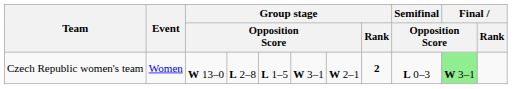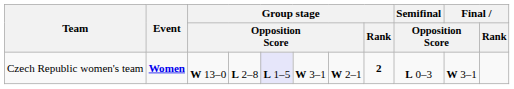Czech Republic women's team | Event: normal -> bold
Czech Republic women's team | column 5: no background -> lavender background
Czech Republic women's team | Final / Opposition Score: lightgreen background -> no background
